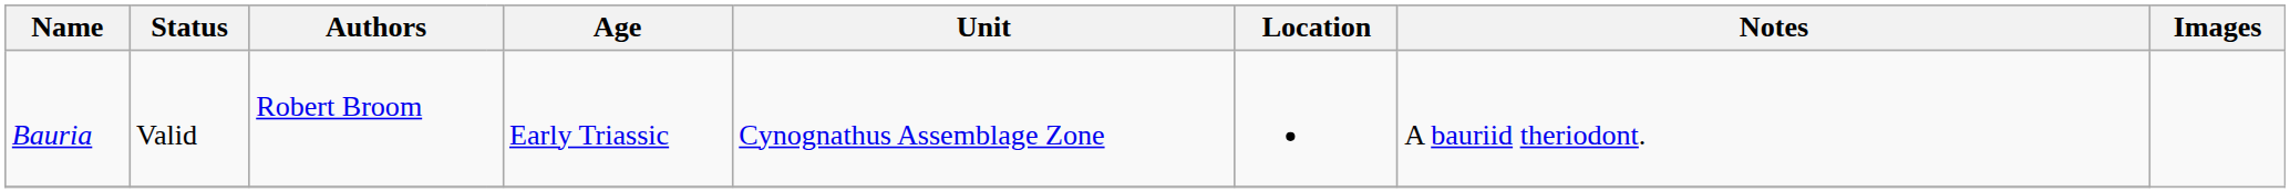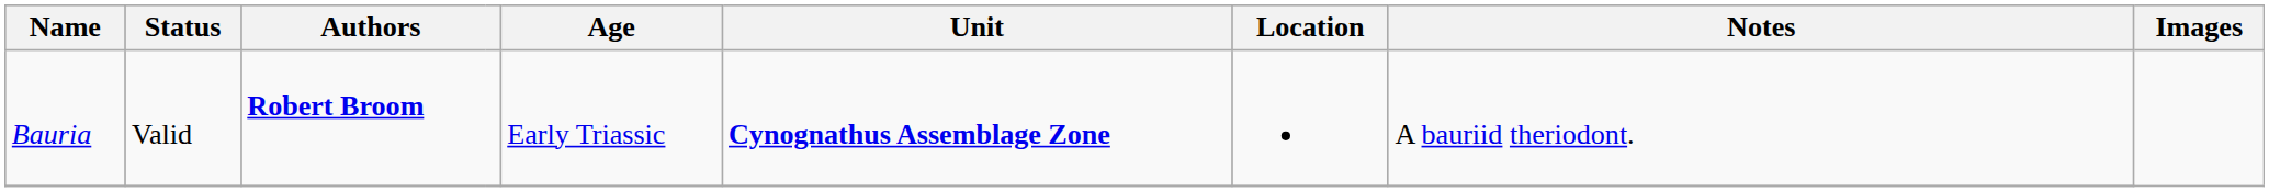Bauria | column 3: normal -> bold
Bauria | Unit: normal -> bold
